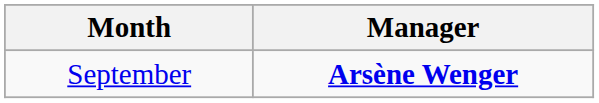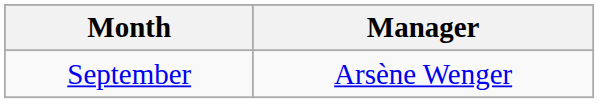September | Manager: bold -> normal
